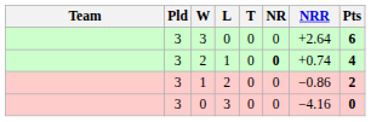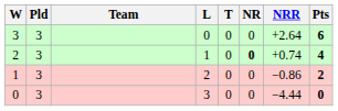columns swapped: Team <-> W
row 5 | NRR: −4.16 -> −4.44
